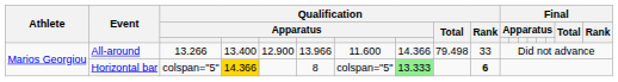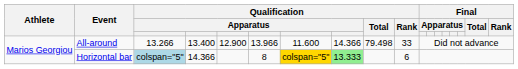Horizontal bar | column 3: no background -> lightblue background
Horizontal bar | column 4: gold background -> no background
Horizontal bar | column 7: no background -> gold background
Horizontal bar | Qualification / Rank: bold -> normal
